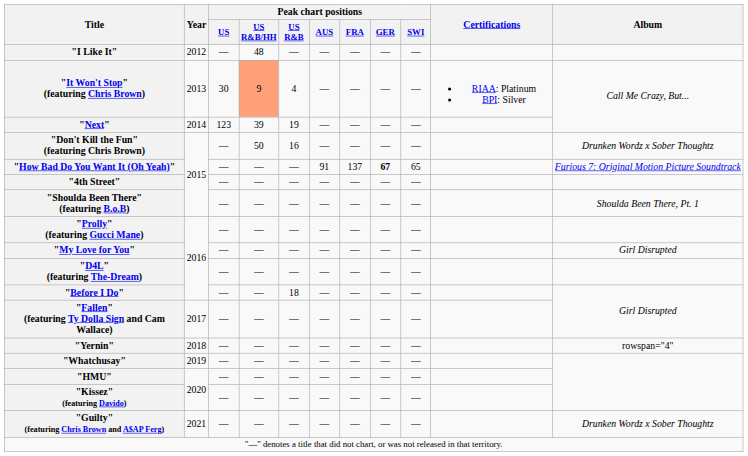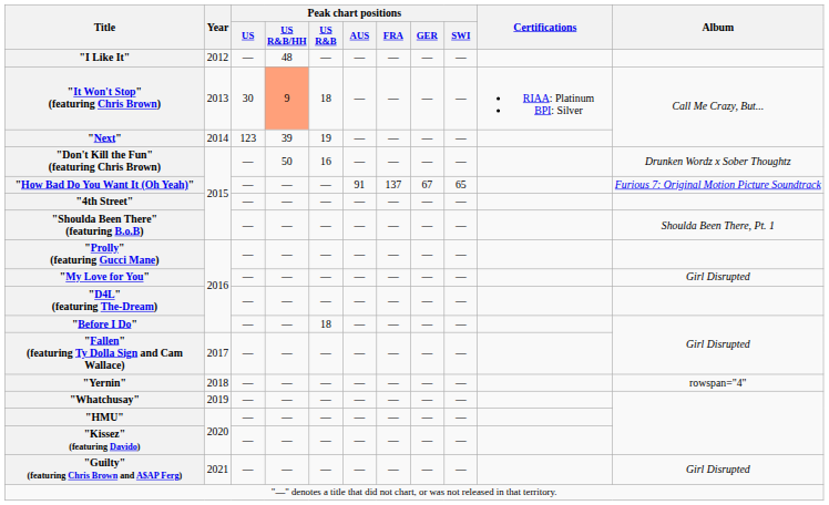"It Won't Stop" (featuring Chris Brown) | Peak chart positions / US R&B: 4 -> 18
"How Bad Do You Want It (Oh Yeah)" | Peak chart positions / GER: bold -> normal
"Guilty" (featuring Chris Brown and A$AP Ferg) | Album: Drunken Wordz x Sober Thoughtz -> Girl Disrupted
